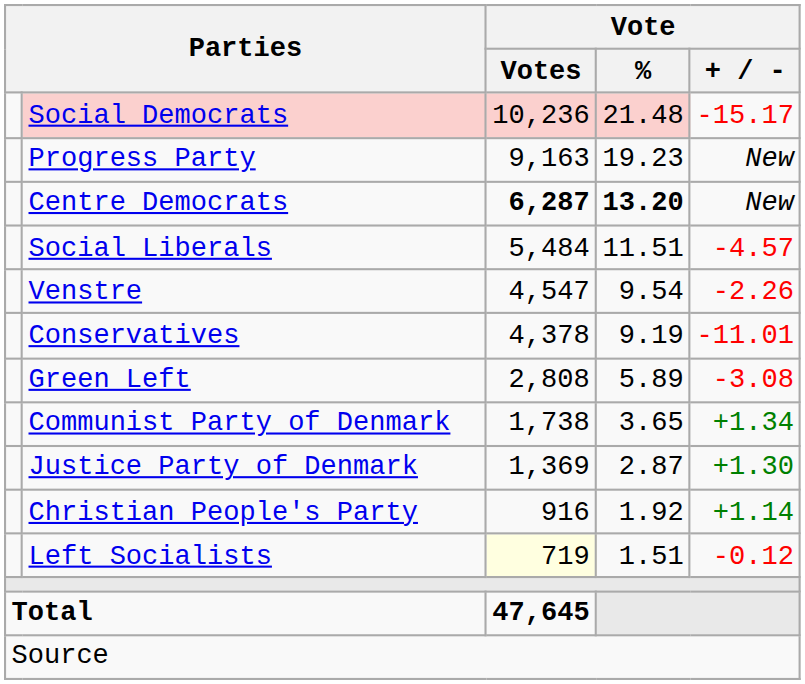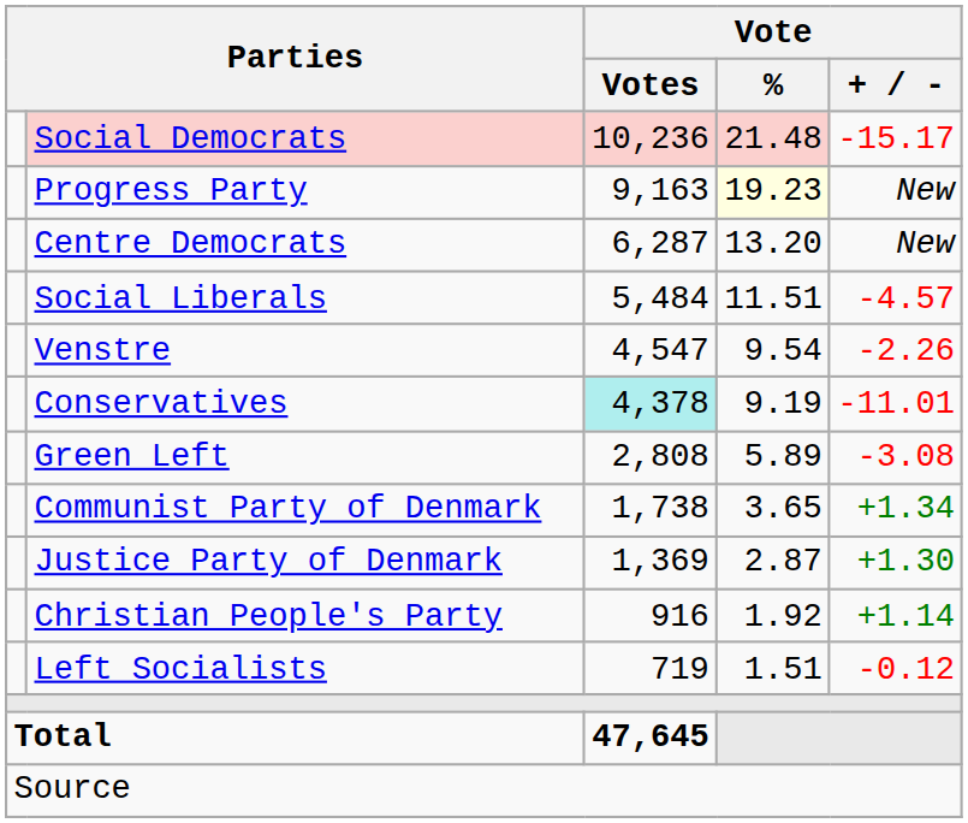Progress Party | Vote / %: no background -> lightyellow background
Centre Democrats | Vote / Votes: bold -> normal
Centre Democrats | Vote / %: bold -> normal
Conservatives | Vote / Votes: no background -> paleturquoise background
Left Socialists | Vote / Votes: lightyellow background -> no background
